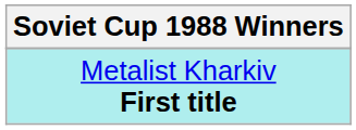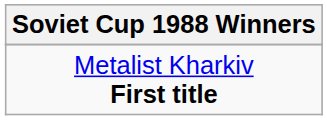row 2 | column 1: paleturquoise background -> no background
